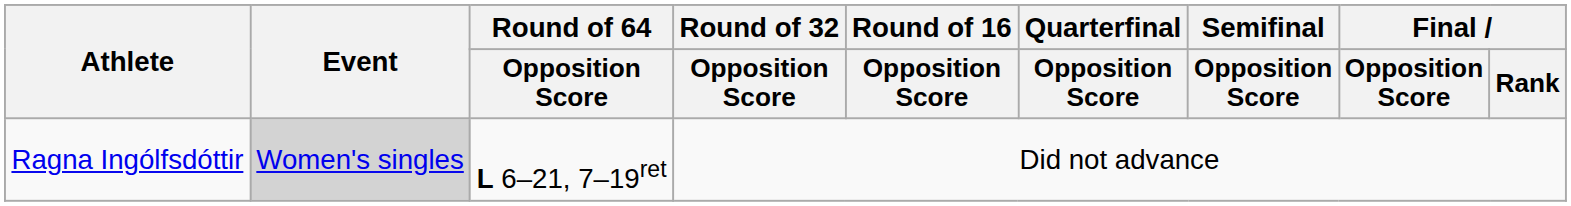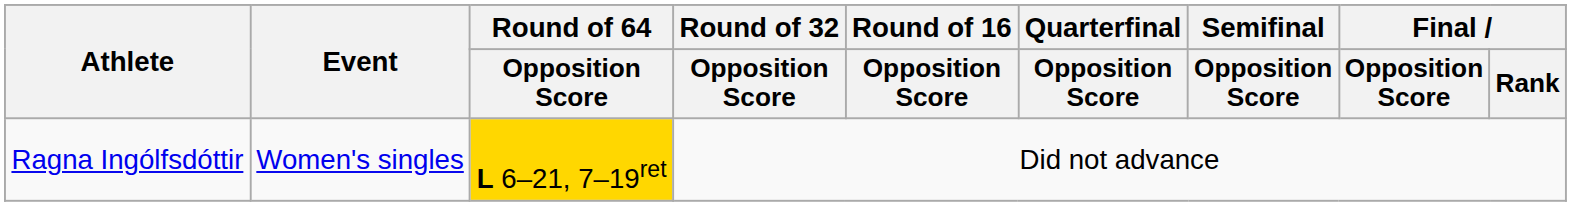Ragna Ingólfsdóttir | Event: lightgrey background -> no background
Ragna Ingólfsdóttir | Round of 64 / Opposition Score: no background -> gold background
